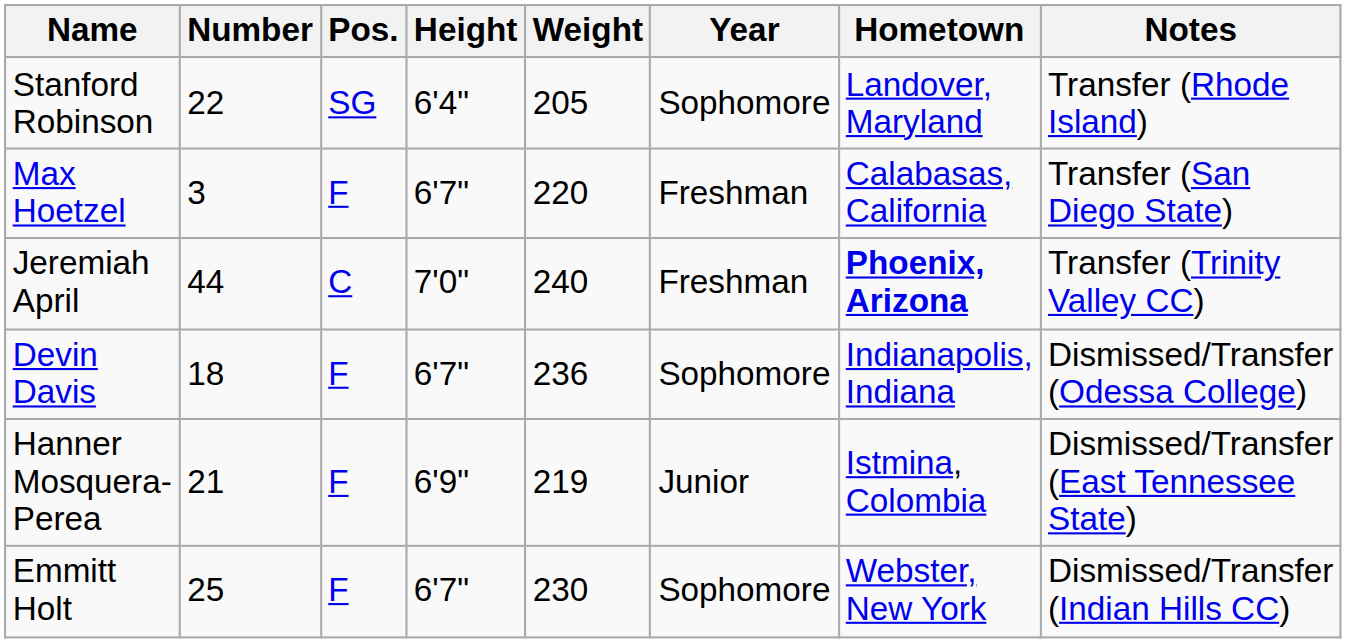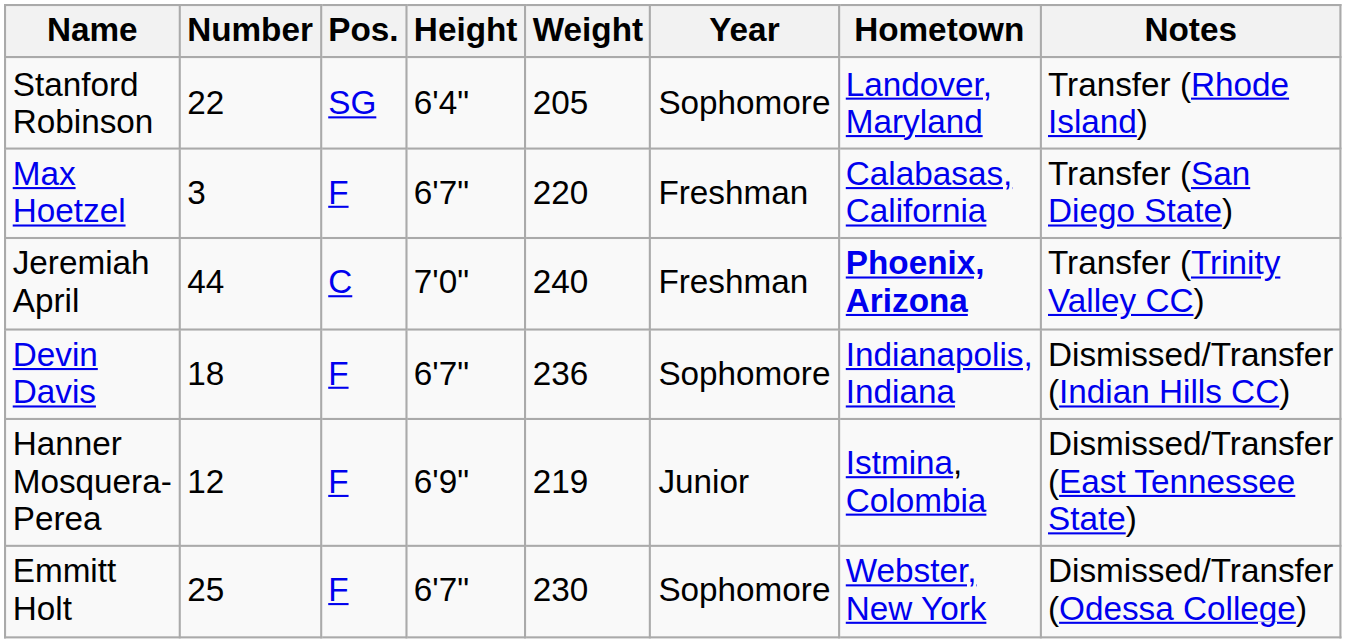Devin Davis | Notes: Dismissed/Transfer (Odessa College) -> Dismissed/Transfer (Indian Hills CC)
Hanner Mosquera-Perea | Number: 21 -> 12
Emmitt Holt | Notes: Dismissed/Transfer (Indian Hills CC) -> Dismissed/Transfer (Odessa College)
